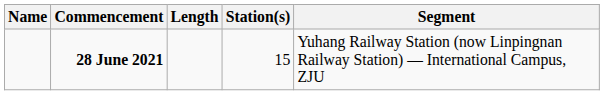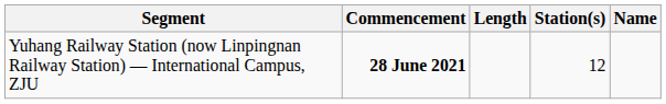columns swapped: Segment <-> Name
row 2 | Station(s): 15 -> 12
